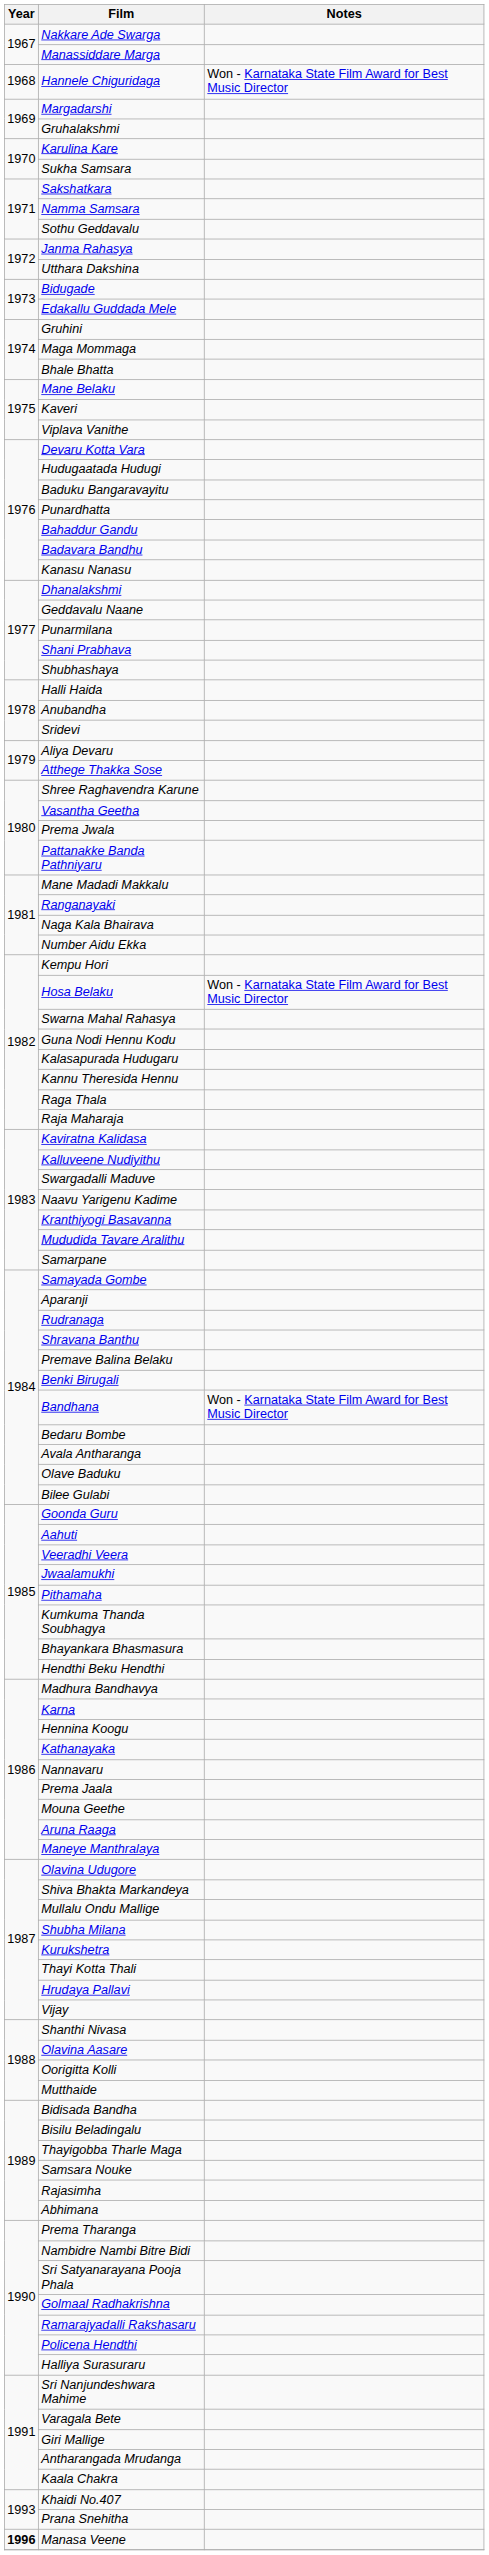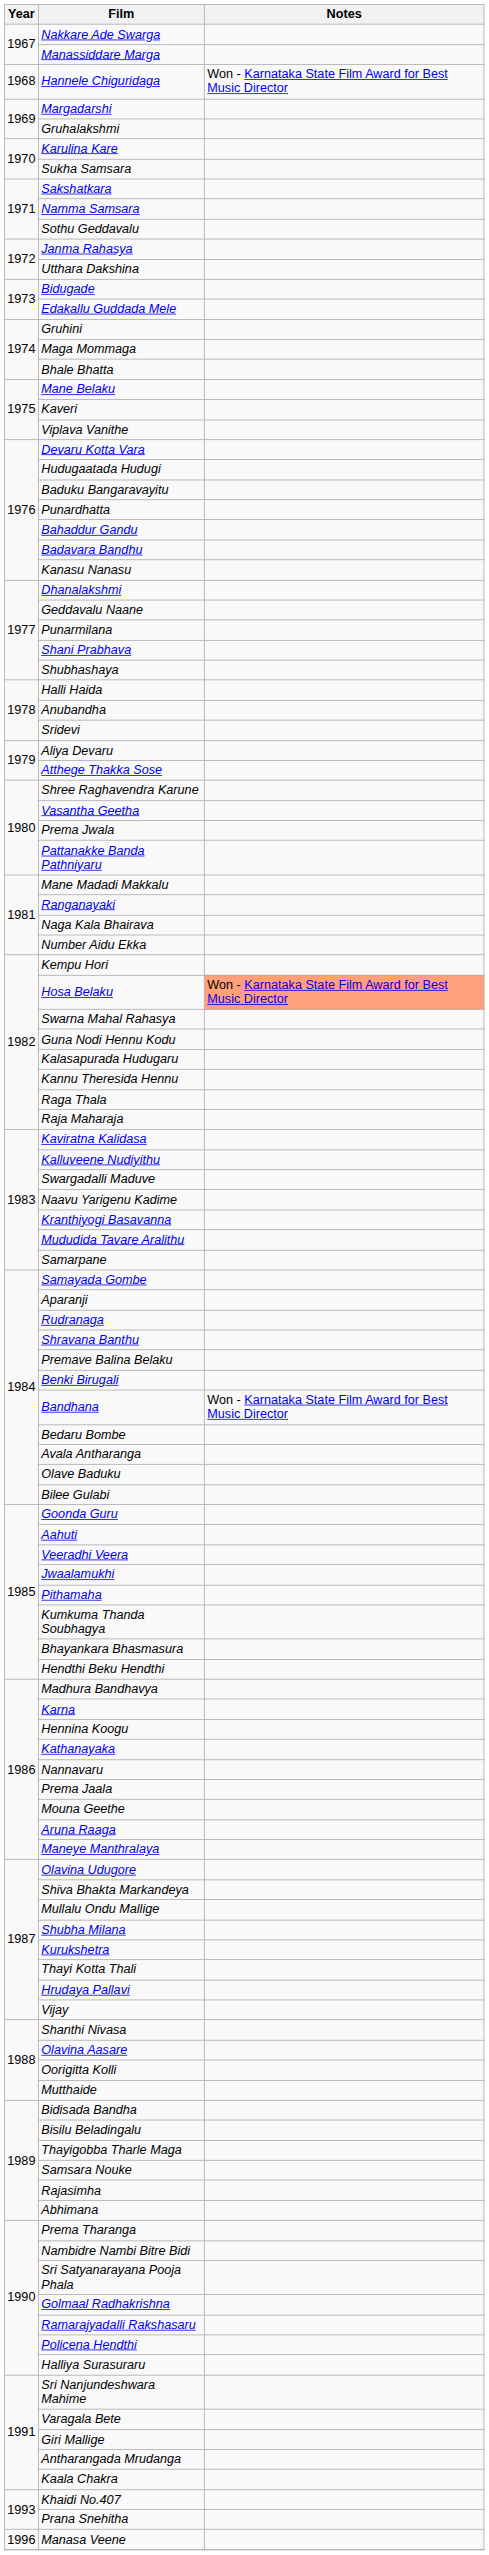Hosa Belaku | Notes: no background -> lightsalmon background
Manasa Veene | Year: bold -> normal
